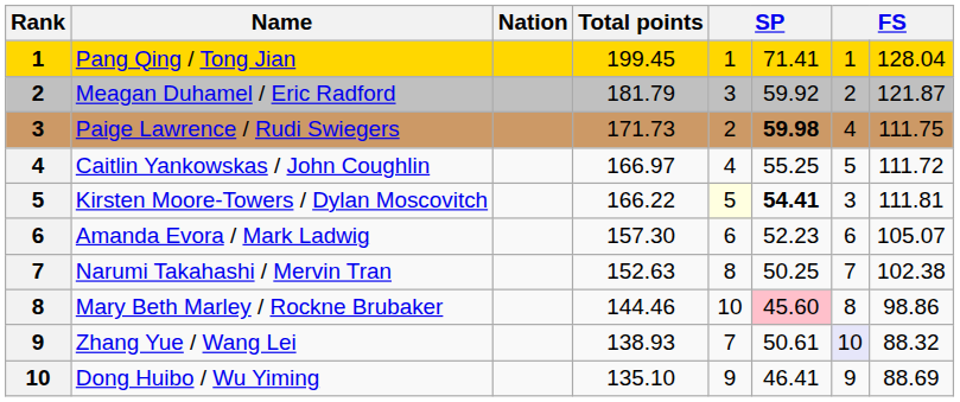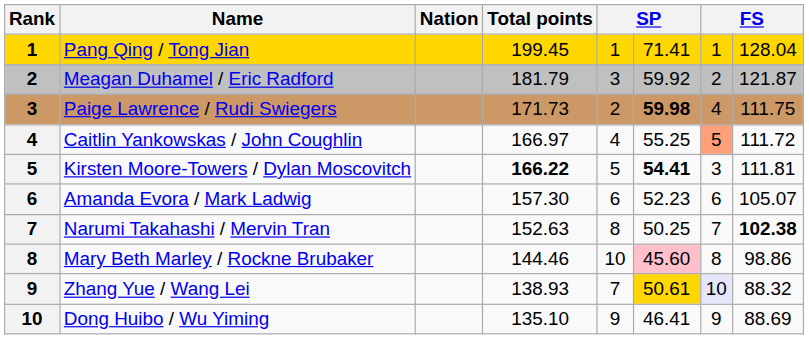Caitlin Yankowskas / John Coughlin | column 7: no background -> lightsalmon background
Kirsten Moore-Towers / Dylan Moscovitch | Total points: normal -> bold
Kirsten Moore-Towers / Dylan Moscovitch | column 5: lightyellow background -> no background
Narumi Takahashi / Mervin Tran | column 8: normal -> bold
Zhang Yue / Wang Lei | column 6: no background -> gold background
